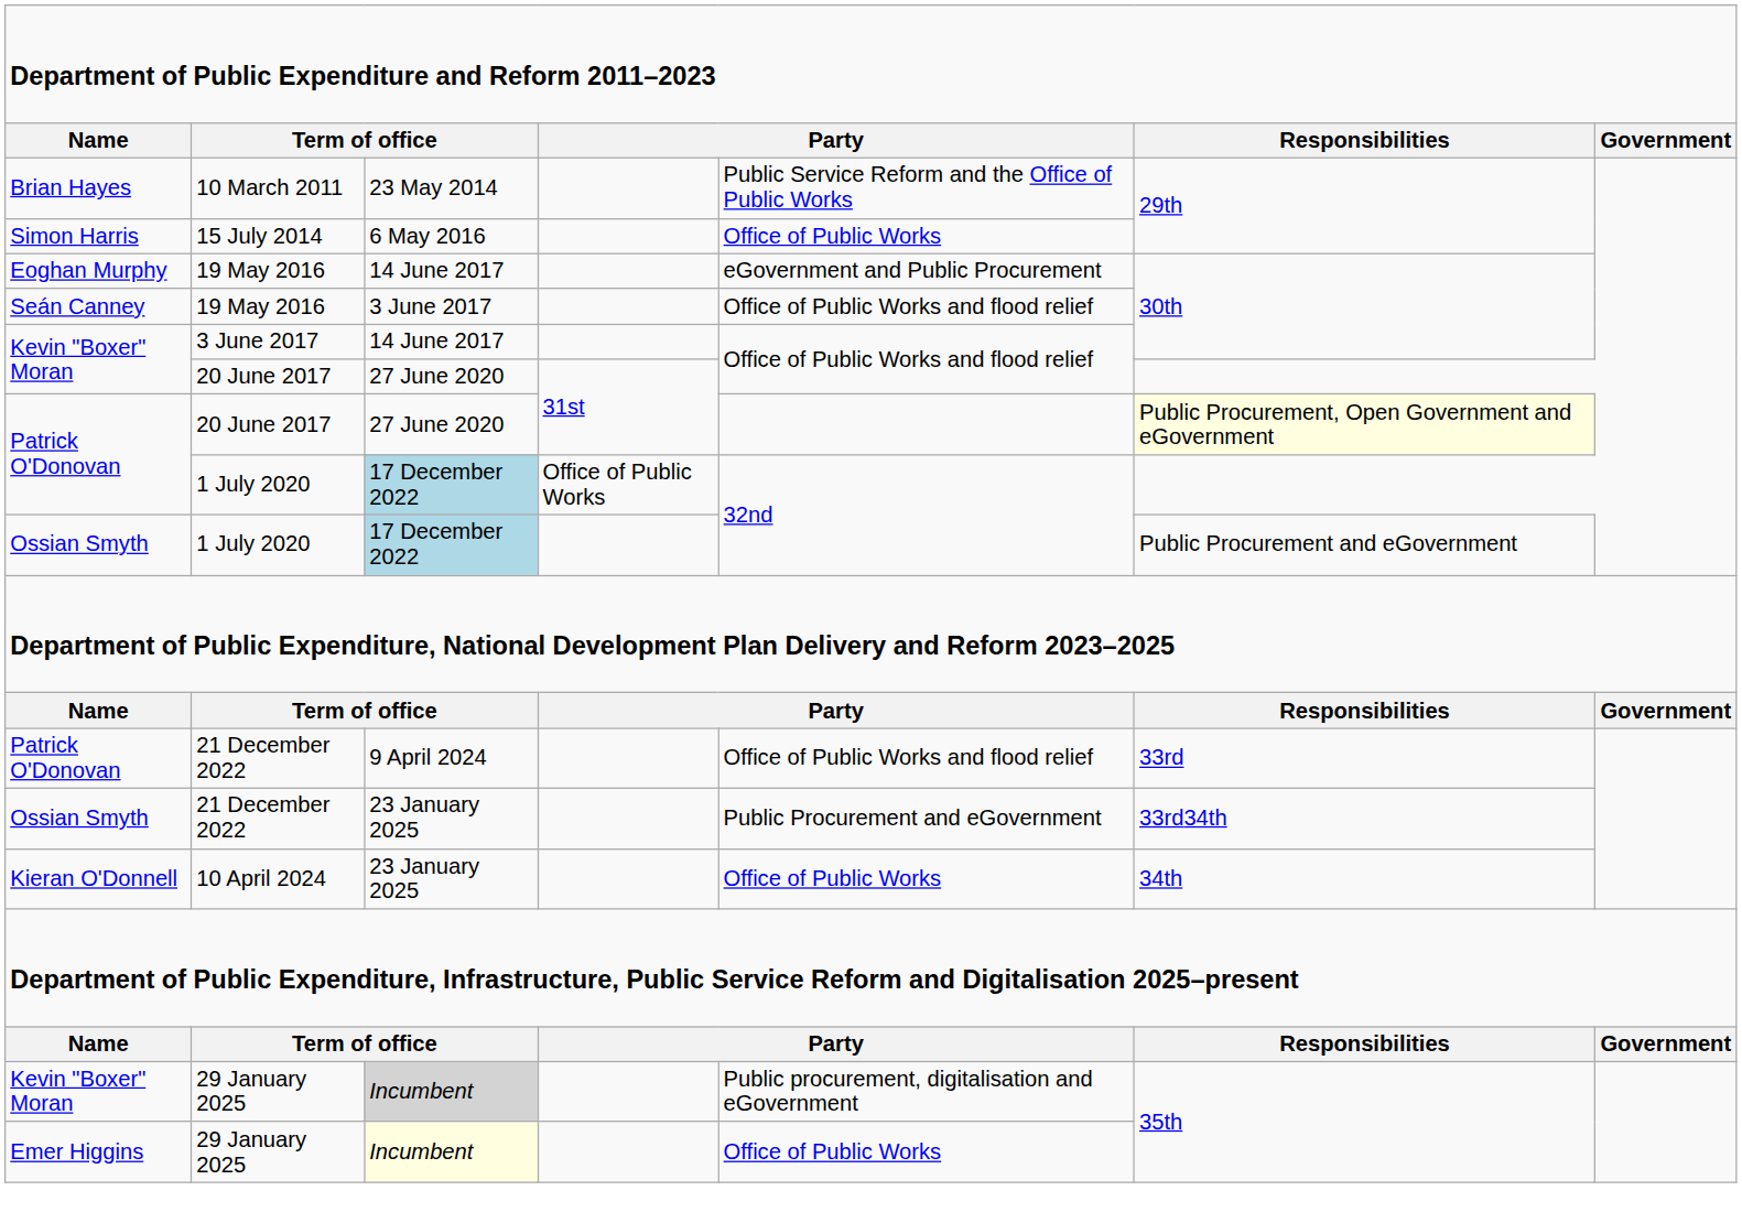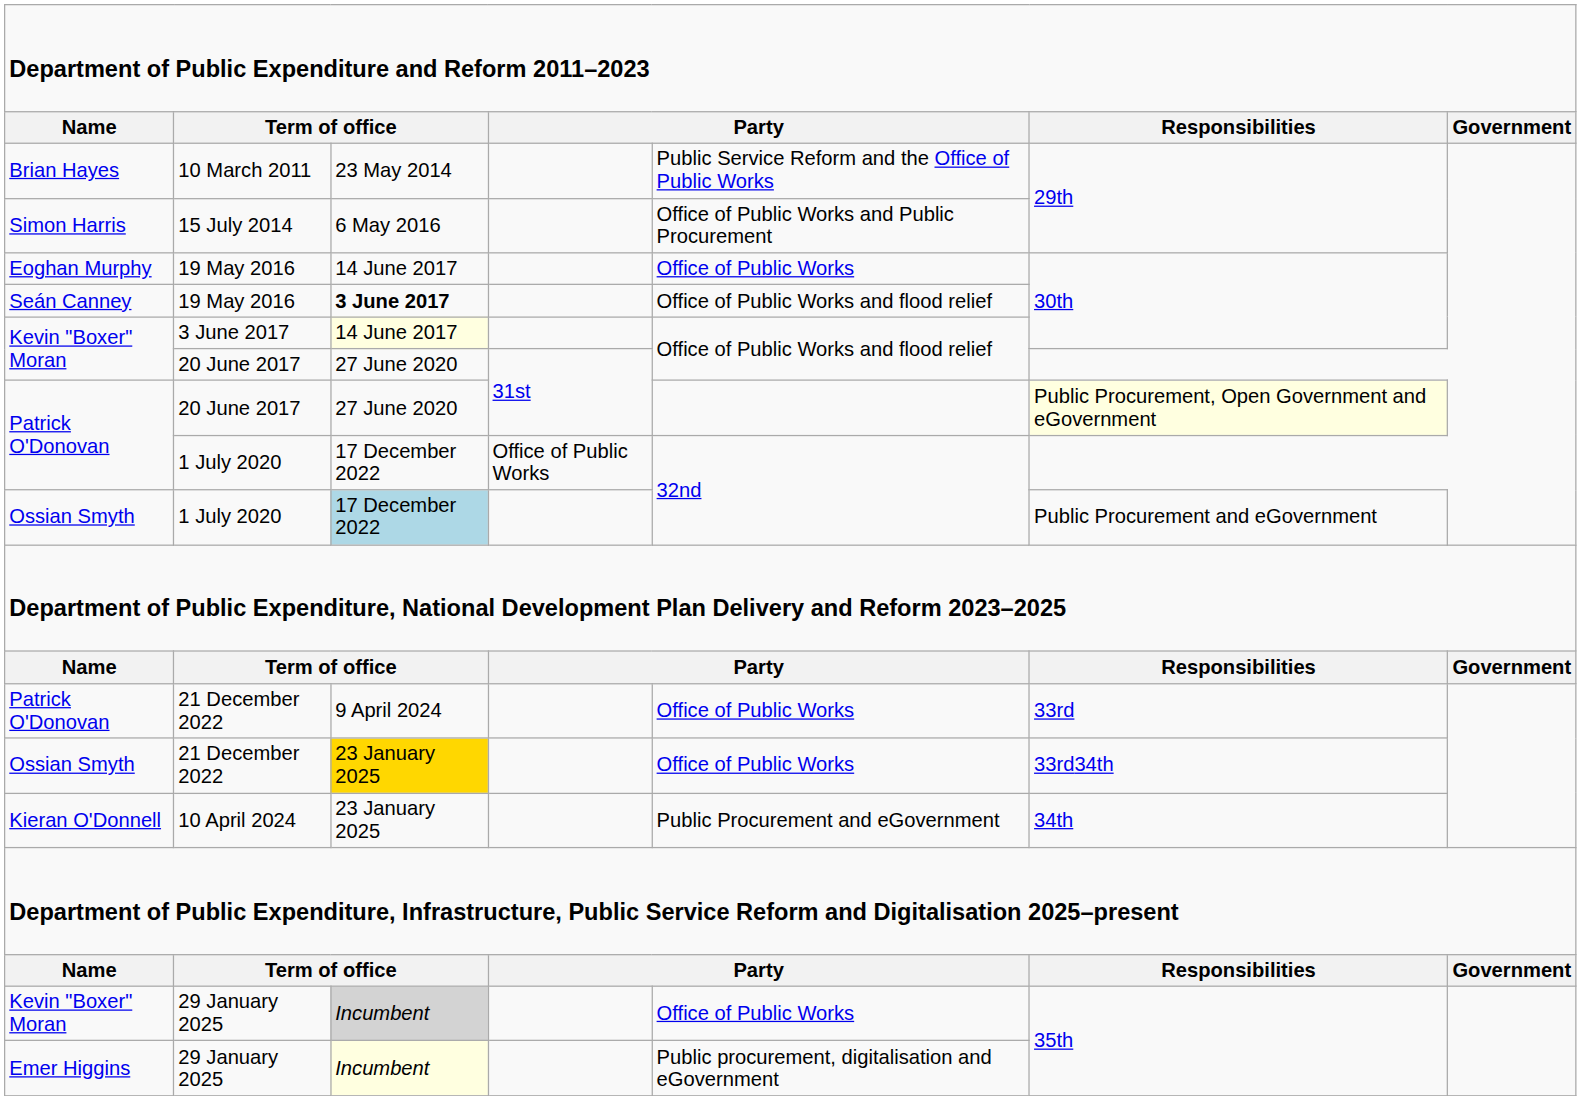Simon Harris | column 5: Office of Public Works -> Office of Public Works and Public Procurement
Eoghan Murphy | column 5: eGovernment and Public Procurement -> Office of Public Works
Seán Canney | column 3: normal -> bold
Kevin "Boxer" Moran / 3 June 2017 | column 3: no background -> lightyellow background
Patrick O'Donovan / 1 July 2020 | column 3: lightblue background -> no background
Patrick O'Donovan / 21 December 2022 | column 5: Office of Public Works and flood relief -> Office of Public Works
Ossian Smyth / 21 December 2022 | column 3: no background -> gold background
Ossian Smyth / 21 December 2022 | column 5: Public Procurement and eGovernment -> Office of Public Works
Kieran O'Donnell | column 5: Office of Public Works -> Public Procurement and eGovernment
Kevin "Boxer" Moran / 29 January 2025 | column 5: Public procurement, digitalisation and eGovernment -> Office of Public Works
Emer Higgins | column 5: Office of Public Works -> Public procurement, digitalisation and eGovernment
